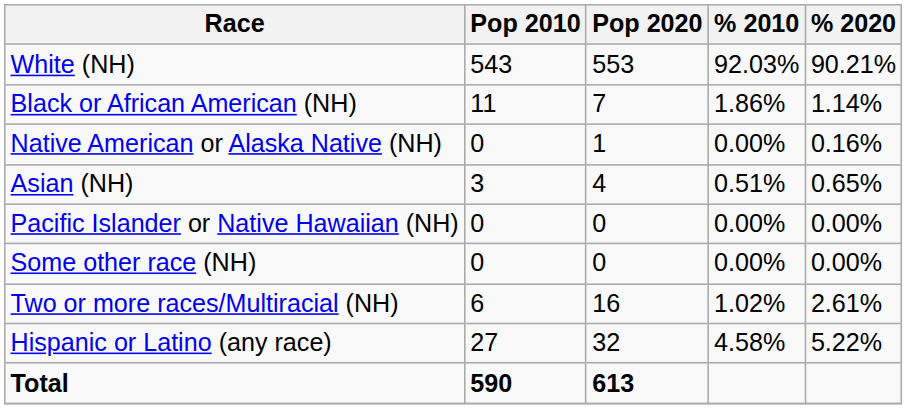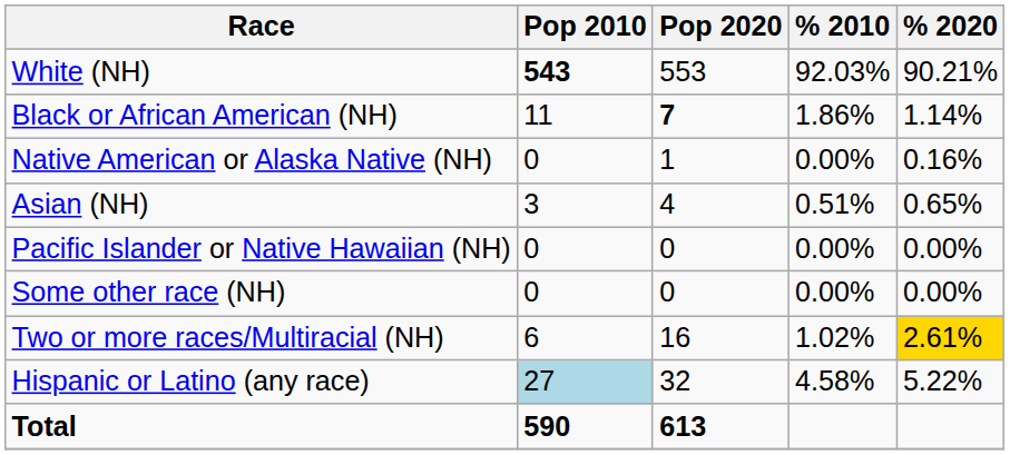White (NH) | Pop 2010: normal -> bold
Black or African American (NH) | Pop 2020: normal -> bold
Two or more races/Multiracial (NH) | % 2020: no background -> gold background
Hispanic or Latino (any race) | Pop 2010: no background -> lightblue background
